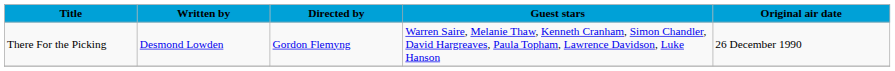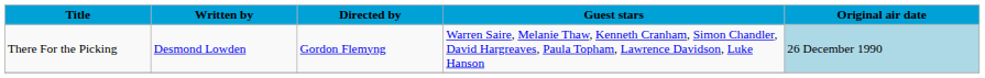There For the Picking | Original air date: no background -> lightblue background
